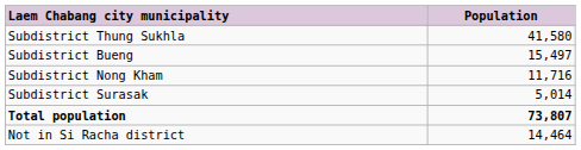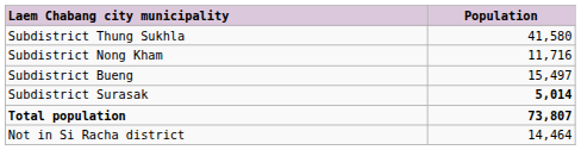rows swapped: Subdistrict Bueng <-> Subdistrict Nong Kham
Subdistrict Surasak | Population: normal -> bold
